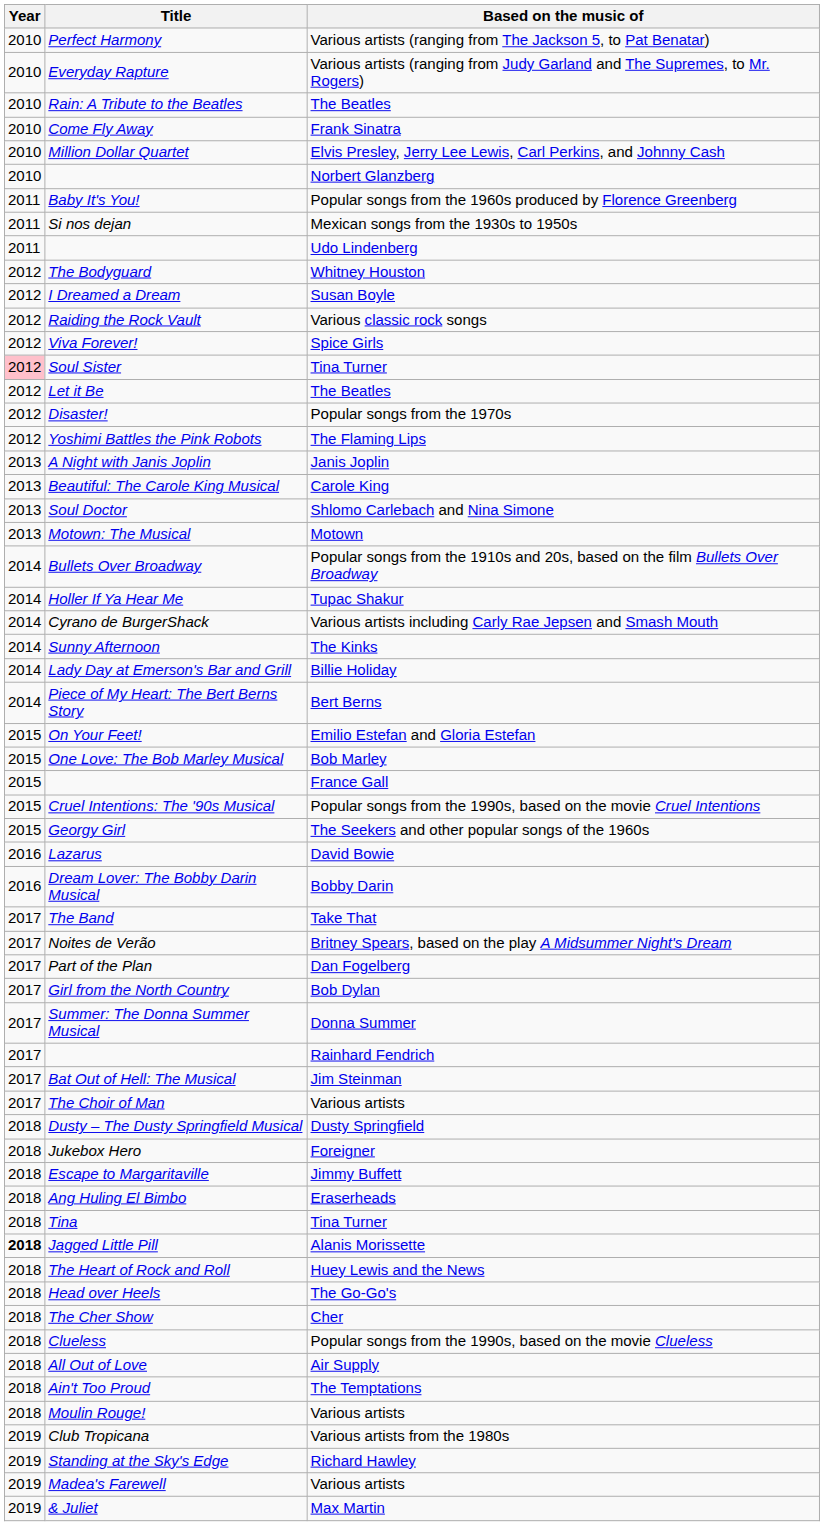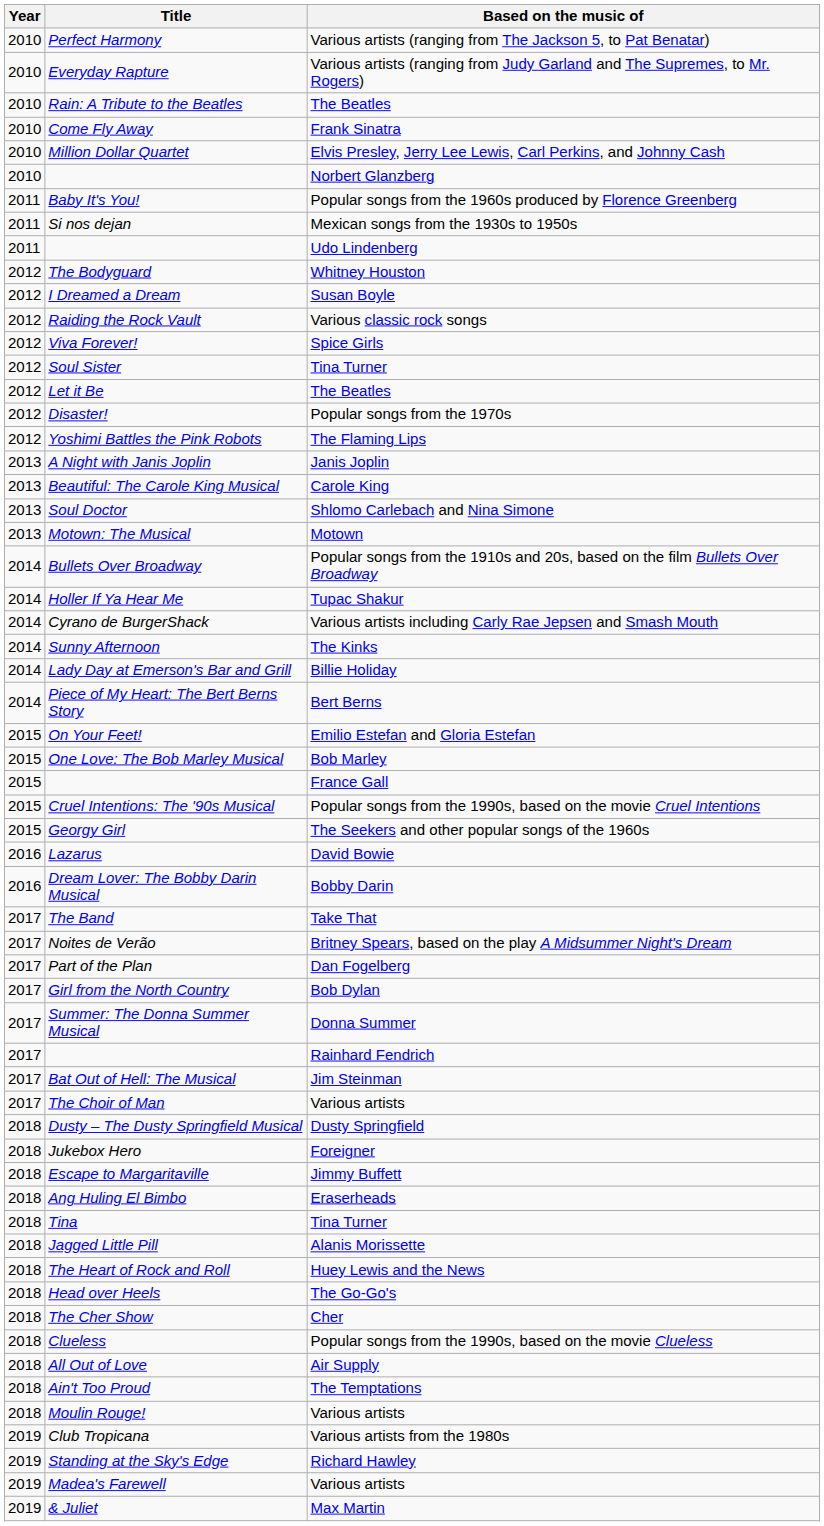Soul Sister | Year: pink background -> no background
Jagged Little Pill | Year: bold -> normal
